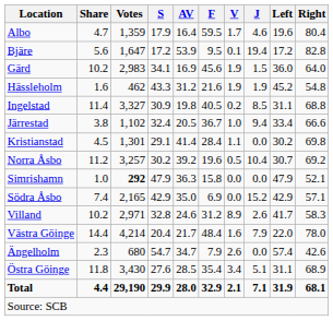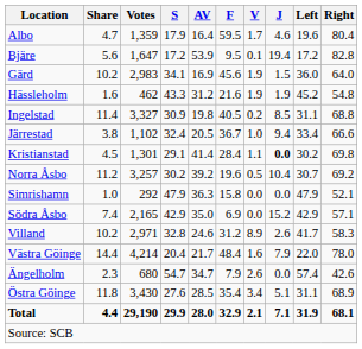Kristianstad | J: normal -> bold
Simrishamn | Votes: bold -> normal
